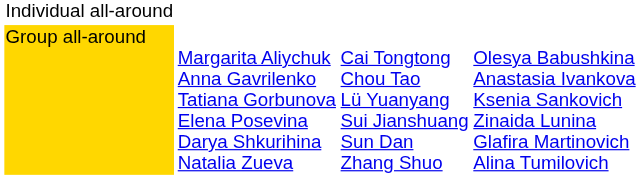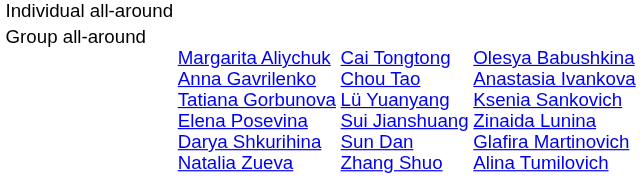row 2 | column 1: gold background -> no background
